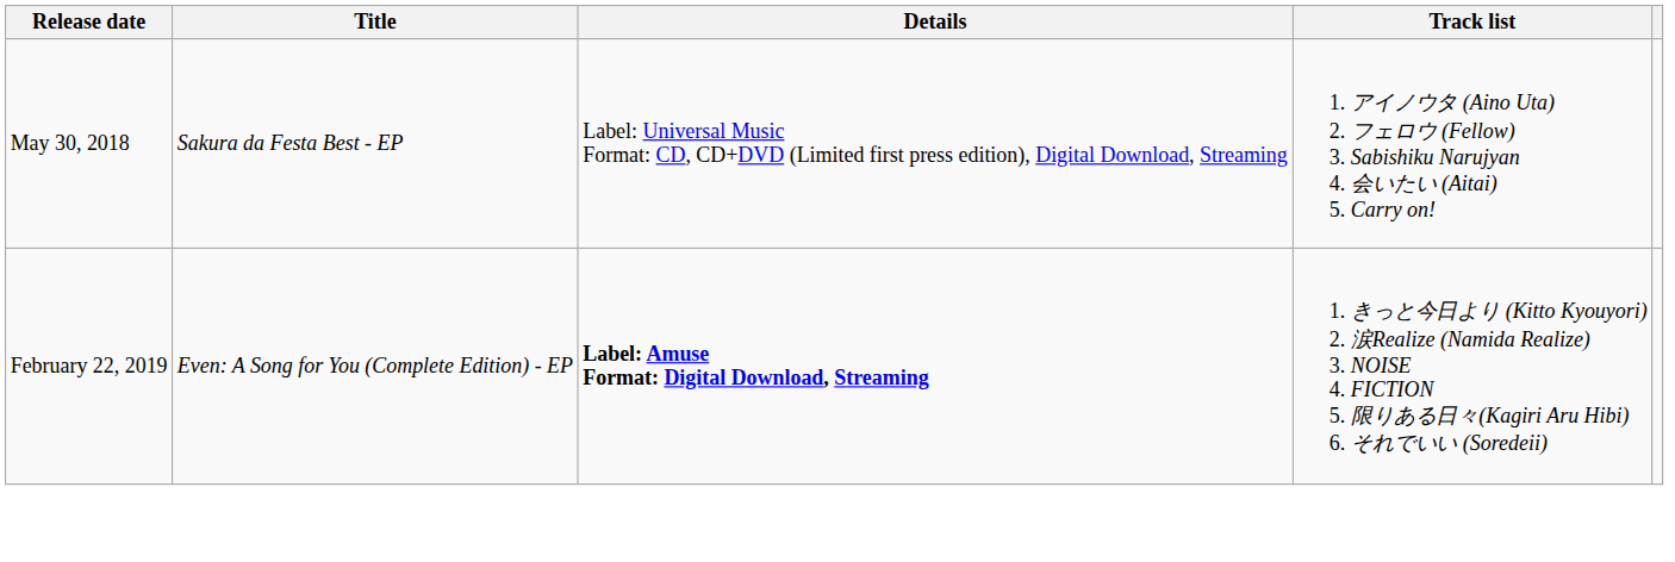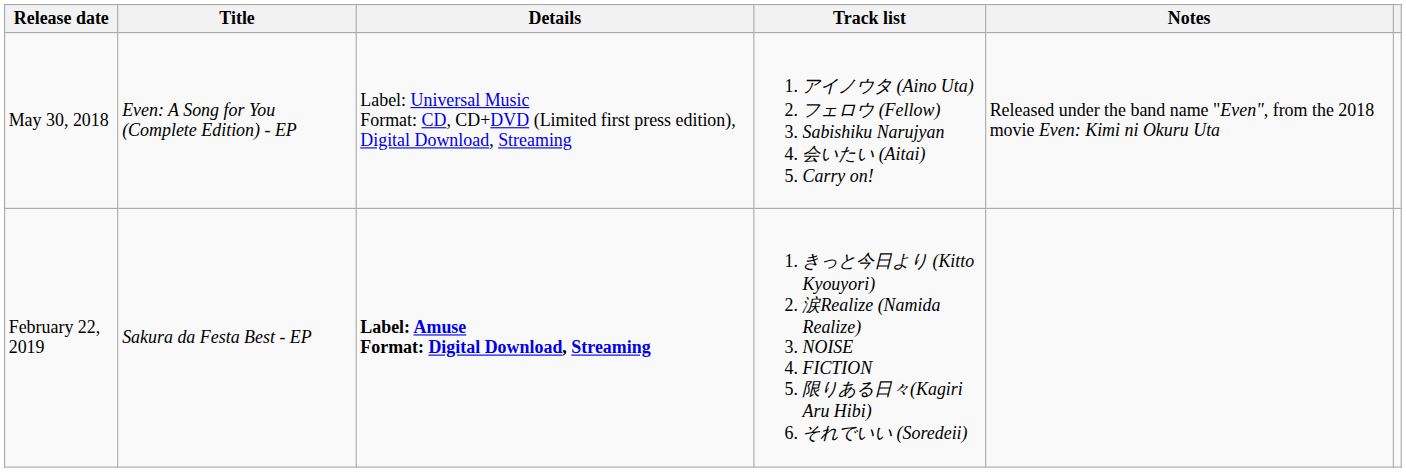+ column: Notes | Released under the band name "Even", from the 2018 movie Even: Kimi ni Okuru Uta
May 30, 2018 | Title: Sakura da Festa Best - EP -> Even: A Song for You (Complete Edition) - EP
February 22, 2019 | Title: Even: A Song for You (Complete Edition) - EP -> Sakura da Festa Best - EP
